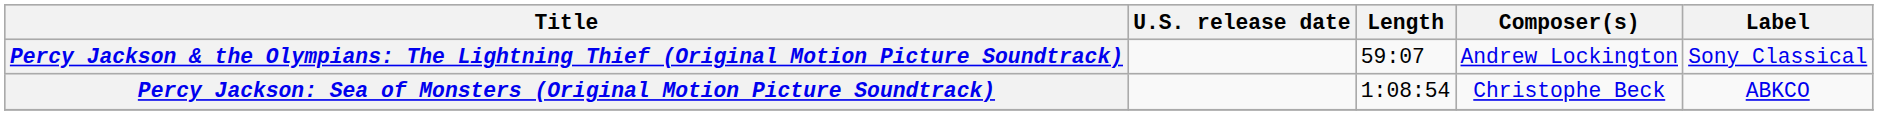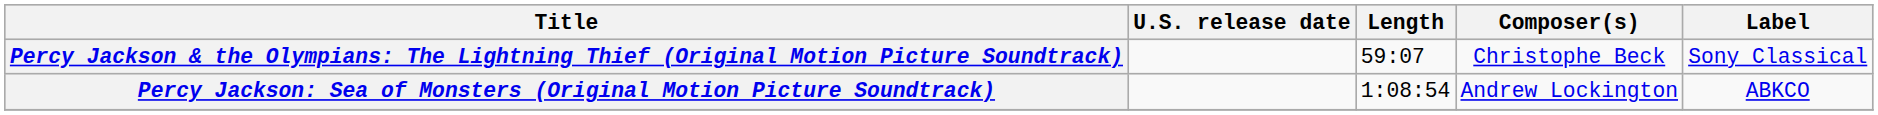row 2 | Composer(s): Andrew Lockington -> Christophe Beck
row 3 | Composer(s): Christophe Beck -> Andrew Lockington
